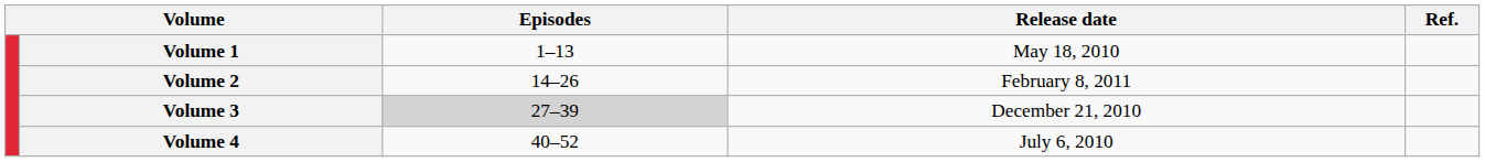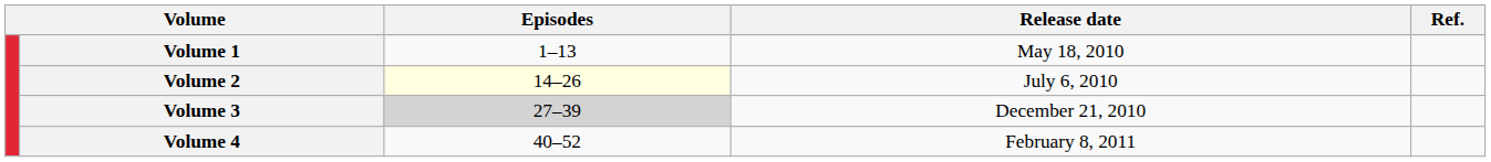Volume 2 | Episodes: no background -> lightyellow background
Volume 2 | Release date: February 8, 2011 -> July 6, 2010
Volume 4 | Release date: July 6, 2010 -> February 8, 2011
